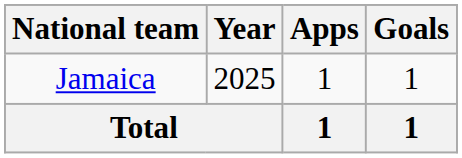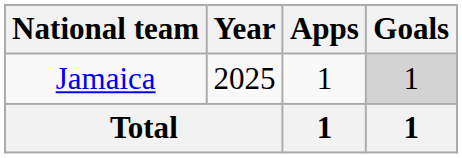Jamaica | Goals: no background -> lightgrey background
